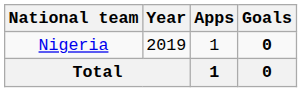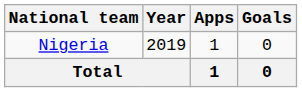Nigeria | Goals: bold -> normal
